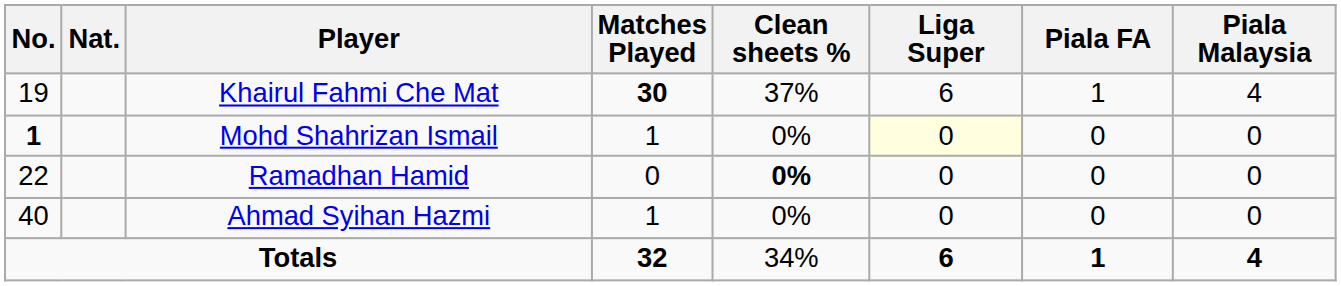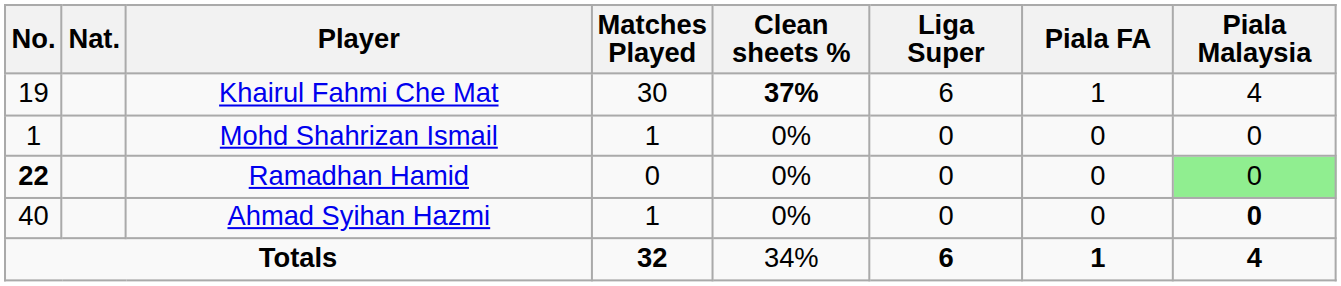Khairul Fahmi Che Mat | Matches Played: bold -> normal
Khairul Fahmi Che Mat | Clean sheets %: normal -> bold
Mohd Shahrizan Ismail | No.: bold -> normal
Mohd Shahrizan Ismail | Liga Super: lightyellow background -> no background
Ramadhan Hamid | No.: normal -> bold
Ramadhan Hamid | Clean sheets %: bold -> normal
Ramadhan Hamid | Piala Malaysia: no background -> lightgreen background
Ahmad Syihan Hazmi | Piala Malaysia: normal -> bold
